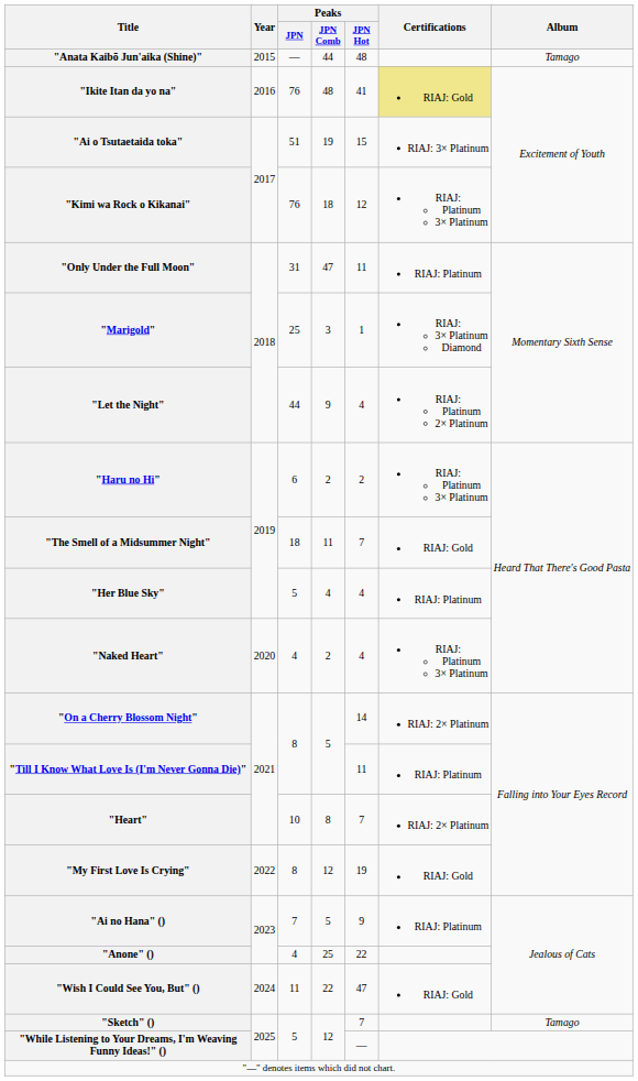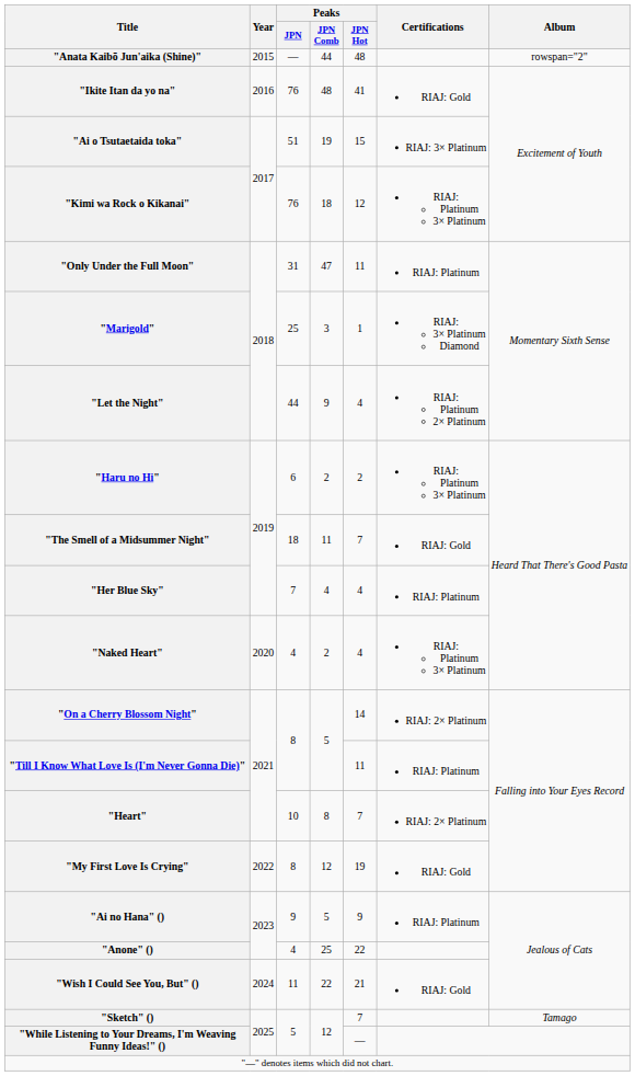"Anata Kaibō Jun'aika (Shine)" | Album: Tamago -> rowspan="2"
"Ikite Itan da yo na" | Certifications: khaki background -> no background
"Her Blue Sky" | Peaks / JPN: 5 -> 7
"Ai no Hana" () | Peaks / JPN: 7 -> 9
"Wish I Could See You, But" () | Peaks / JPN Hot: 47 -> 21
